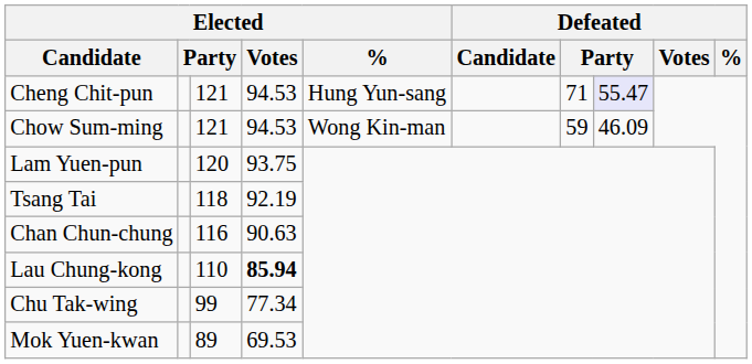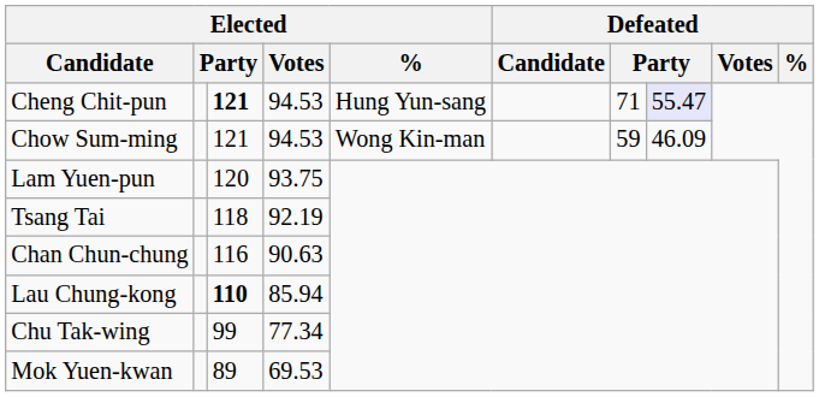Cheng Chit-pun | column 3: normal -> bold
Lau Chung-kong | column 3: normal -> bold
Lau Chung-kong | Elected / Votes: bold -> normal
